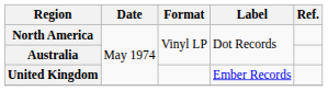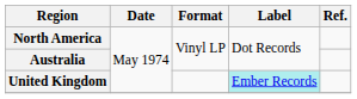United Kingdom | Label: no background -> paleturquoise background
